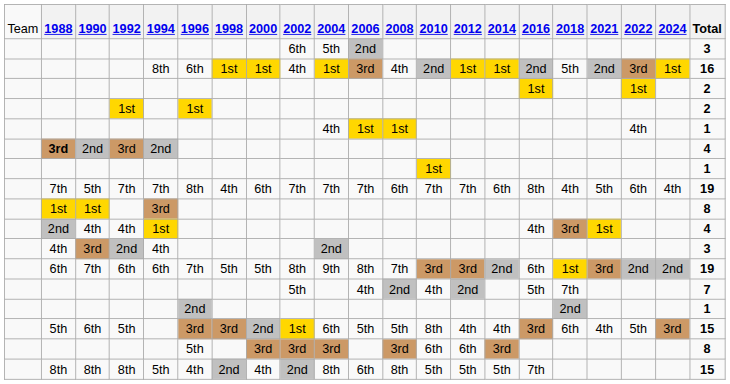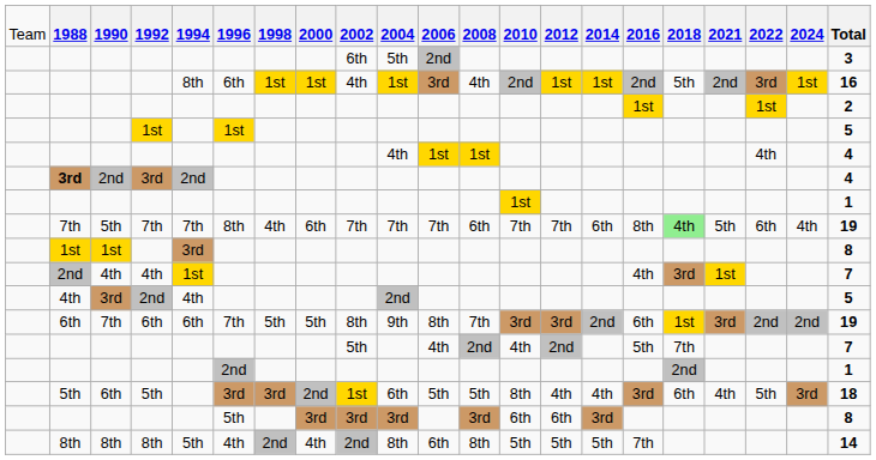row 5 | column 21: 2 -> 5
row 6 | column 21: 1 -> 4
row 9 | column 17: no background -> lightgreen background
row 11 | column 21: 4 -> 7
row 12 | column 21: 3 -> 5
row 16 | column 21: 15 -> 18
row 18 | column 21: 15 -> 14
